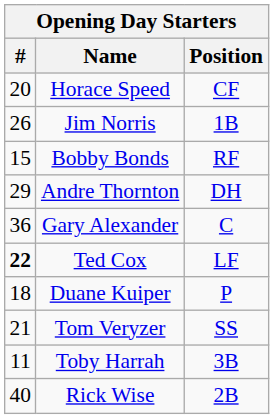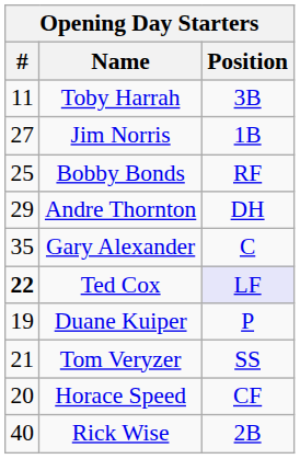rows swapped: Toby Harrah <-> Horace Speed
Jim Norris | #: 26 -> 27
Bobby Bonds | #: 15 -> 25
Gary Alexander | #: 36 -> 35
Ted Cox | Position: no background -> lavender background
Duane Kuiper | #: 18 -> 19
